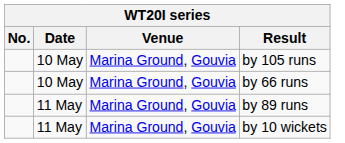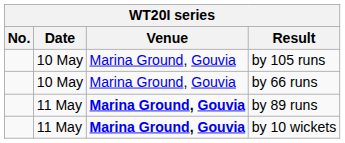by 89 runs | Venue: normal -> bold
by 10 wickets | Venue: normal -> bold
